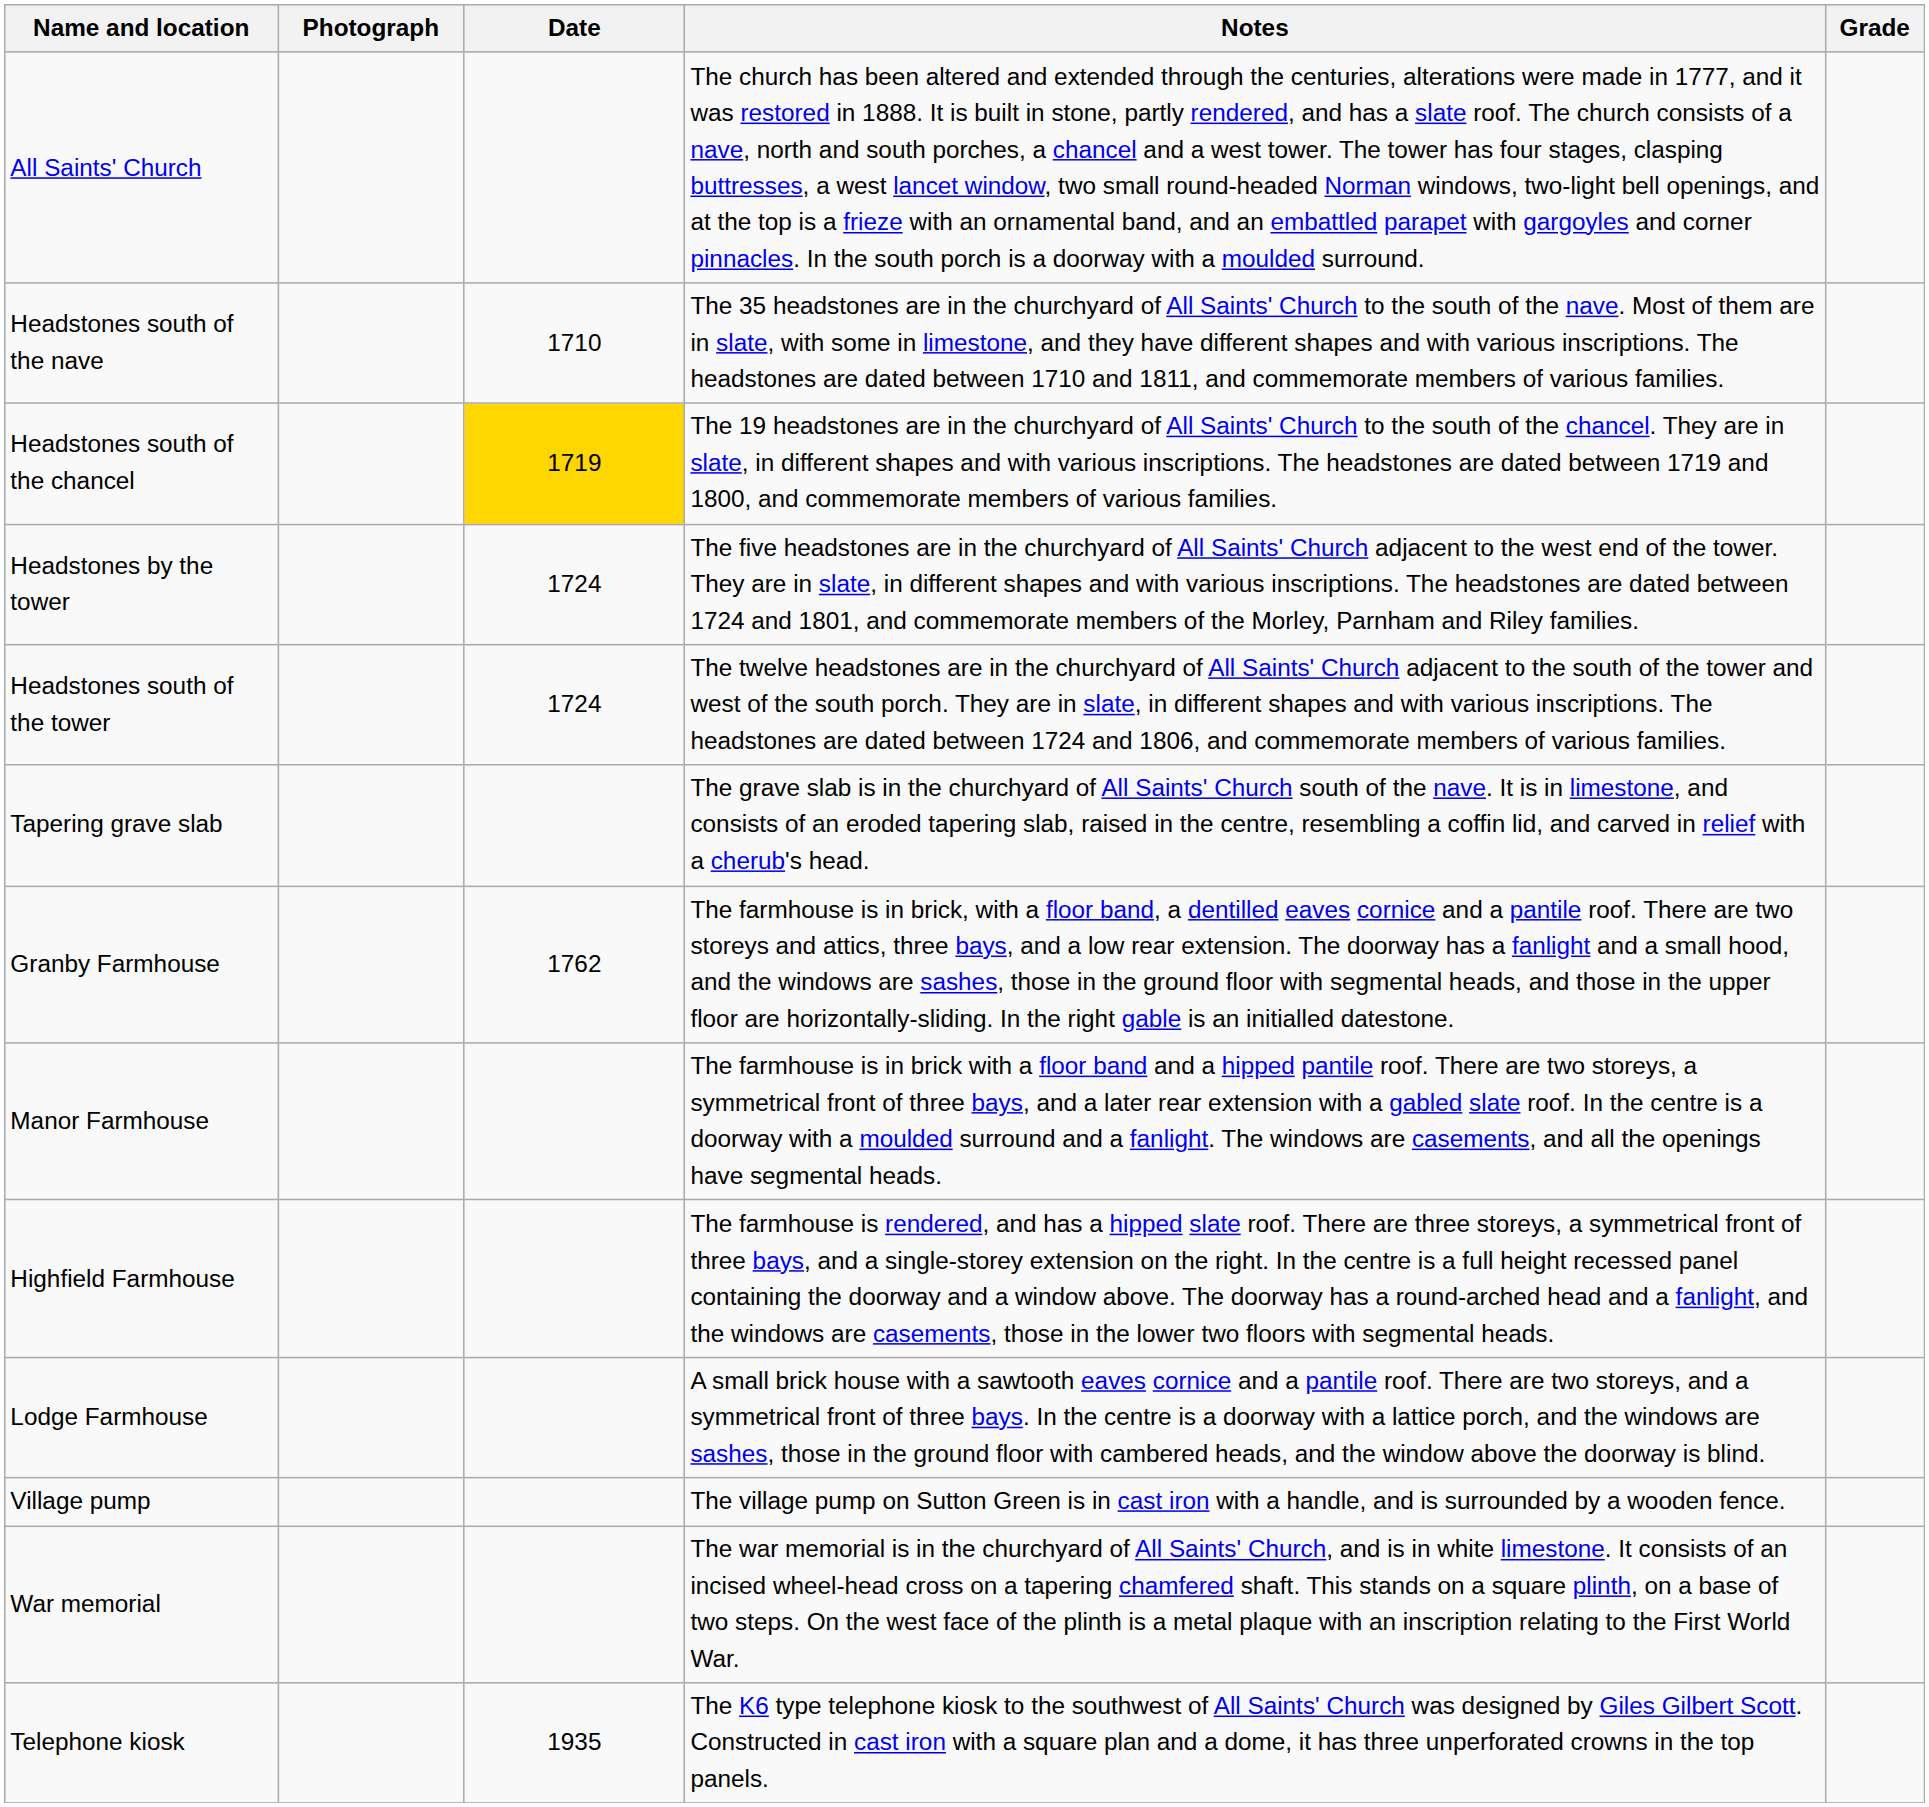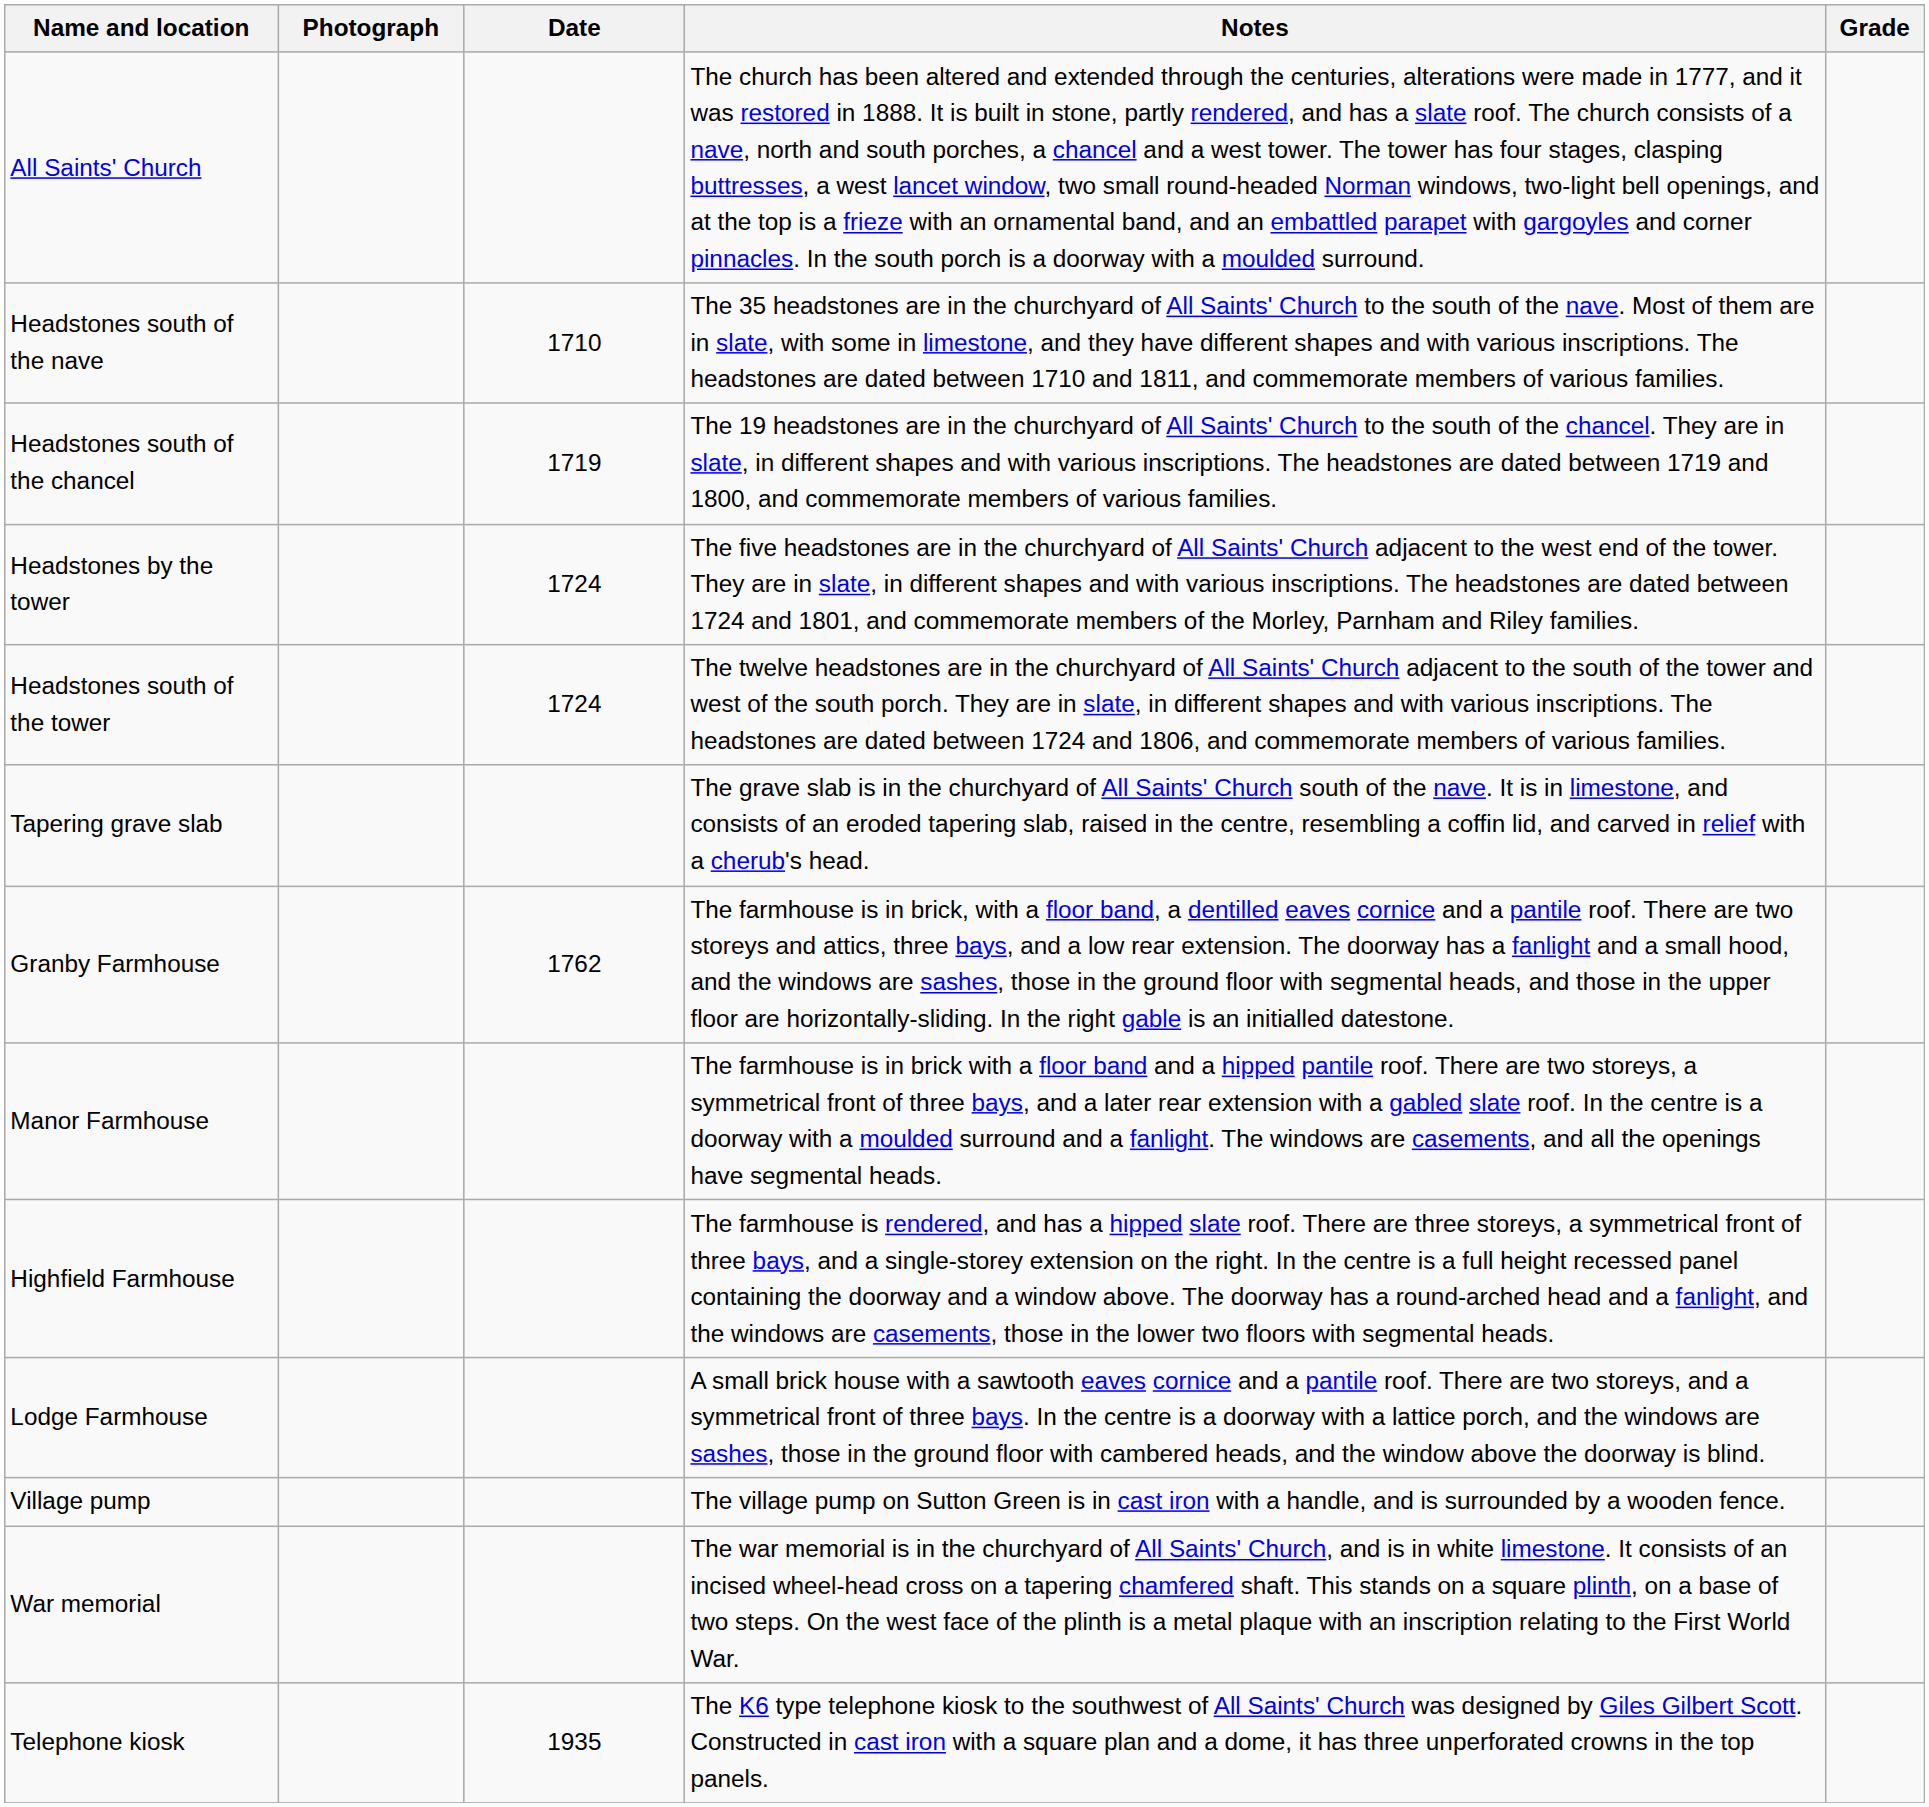Headstones south of the chancel | Date: gold background -> no background
